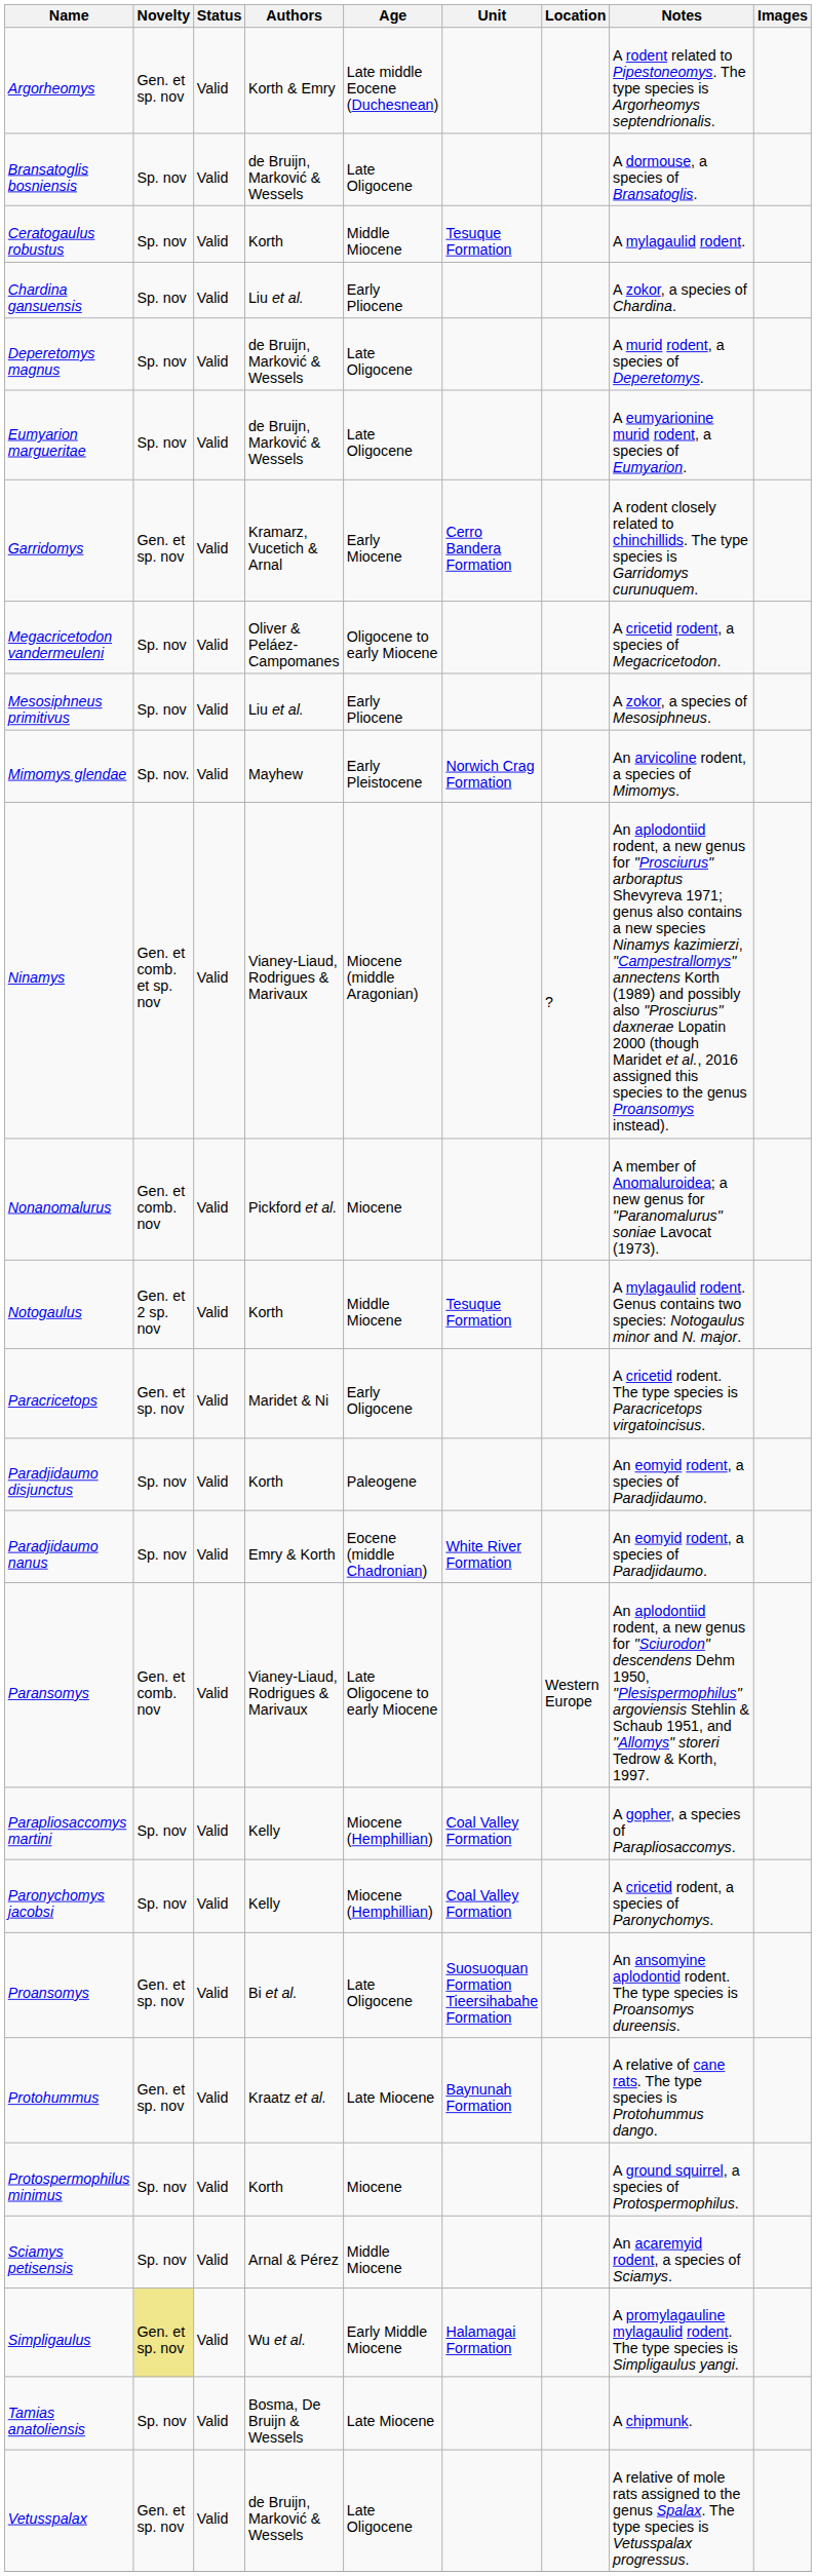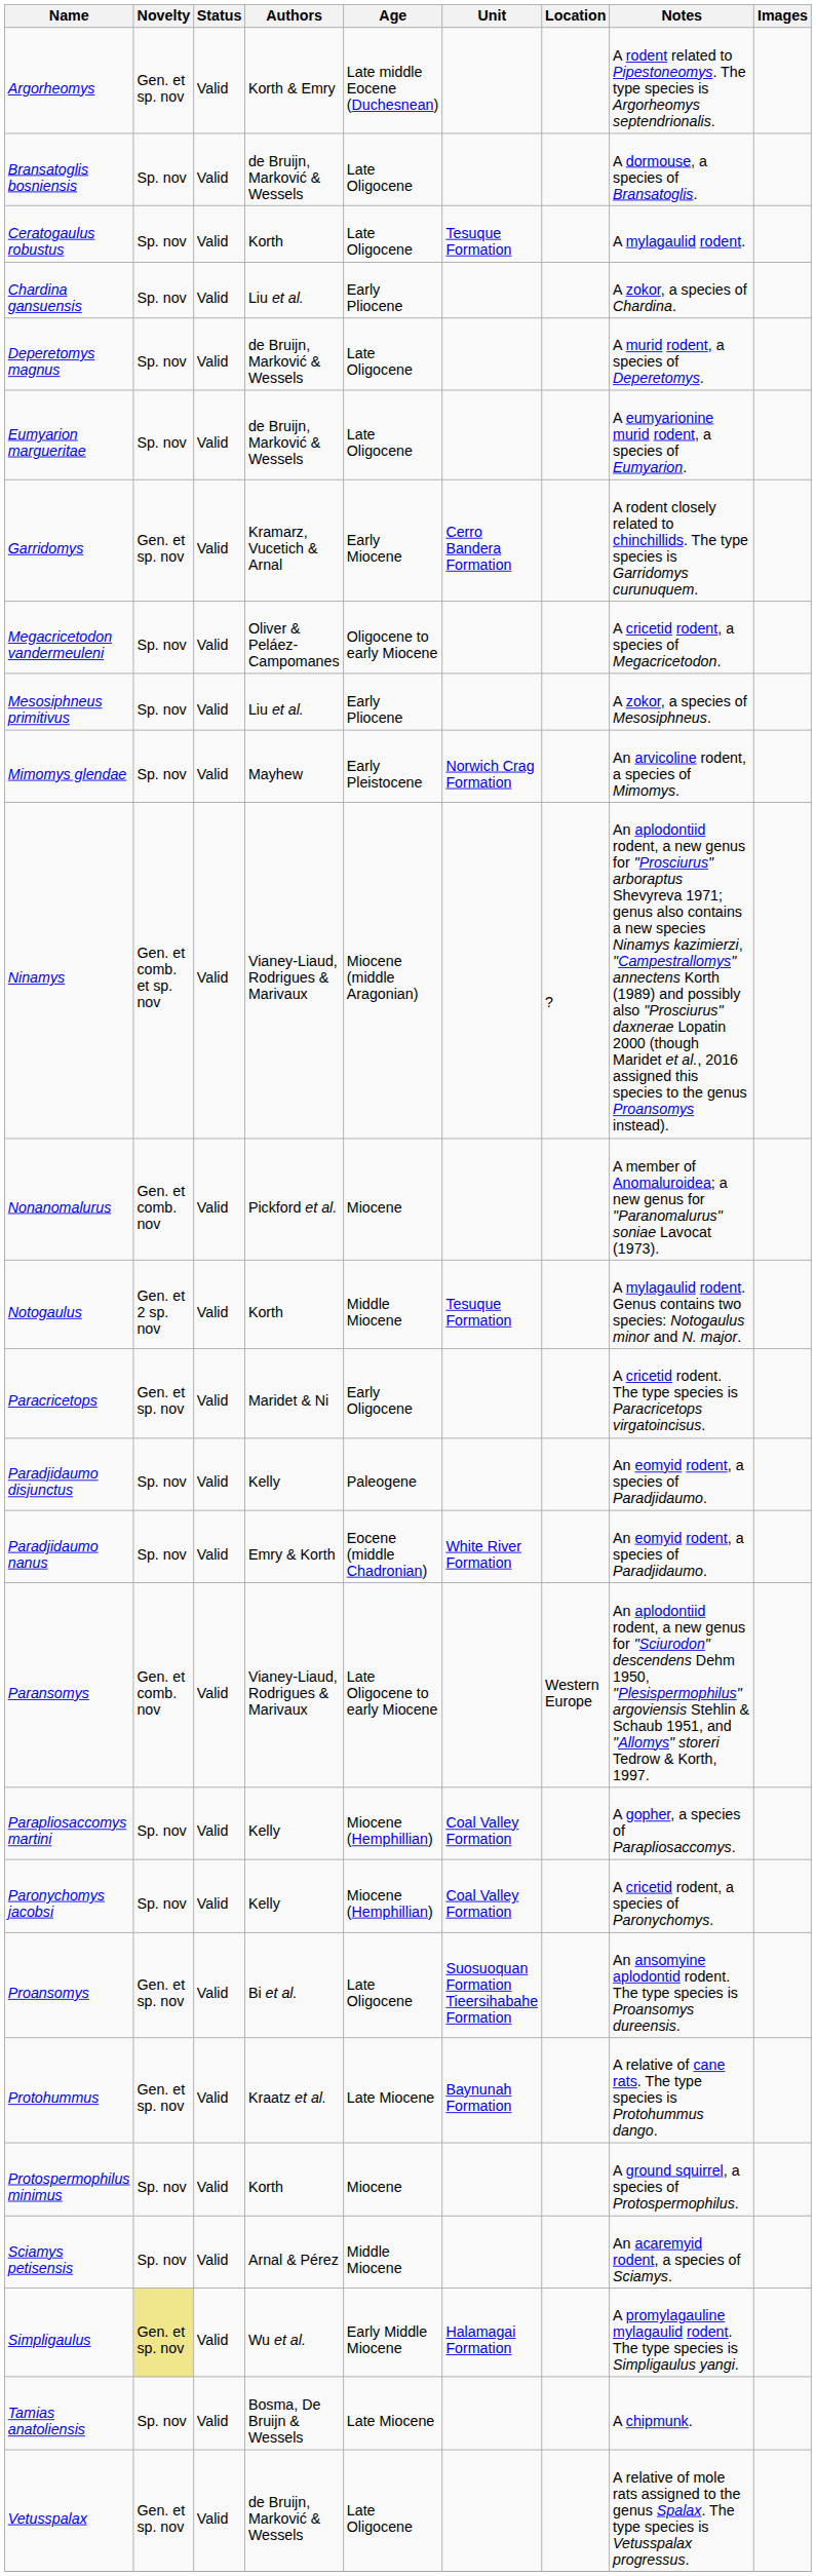Ceratogaulus robustus | Age: Middle Miocene -> Late Oligocene
Mimomys glendae | Novelty: Sp. nov. -> Sp. nov
Paradjidaumo disjunctus | Authors: Korth -> Kelly
